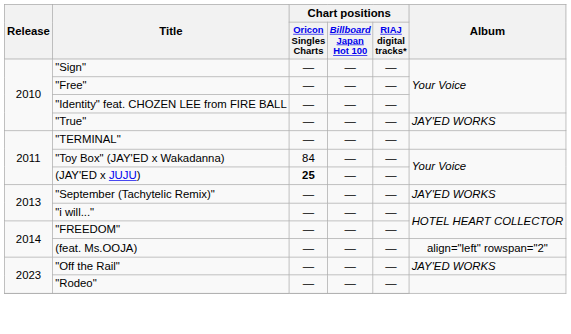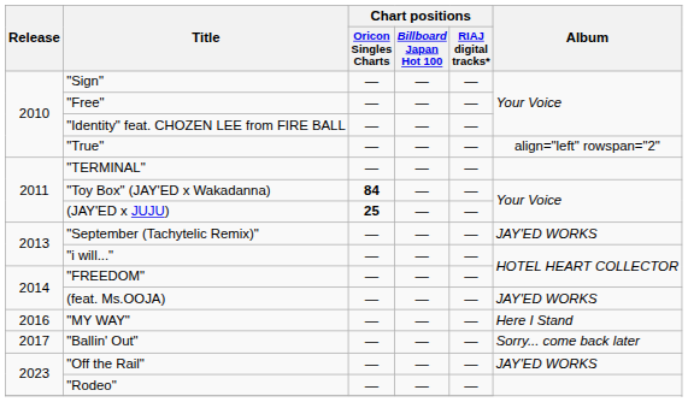"True" | Album: JAY'ED WORKS -> align="left" rowspan="2"
"Toy Box" (JAY'ED x Wakadanna) | Chart positions / Oricon Singles Charts: normal -> bold
(feat. Ms.OOJA) | Album: align="left" rowspan="2" -> JAY'ED WORKS
+ row: 2016 | "MY WAY" | — | — | — | Here I Stand
+ row: 2017 | "Ballin' Out" | — | — | — | Sorry... come back later
